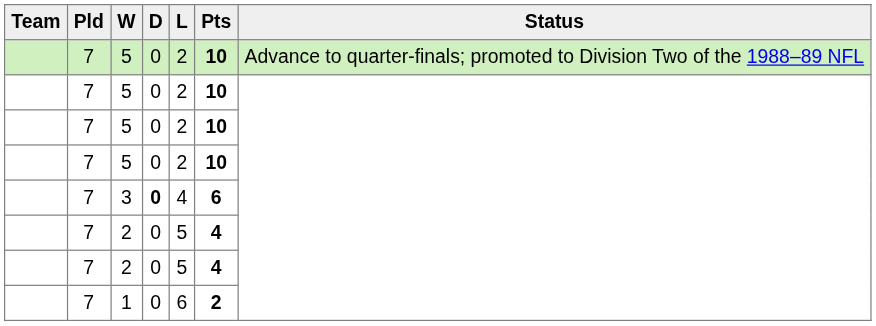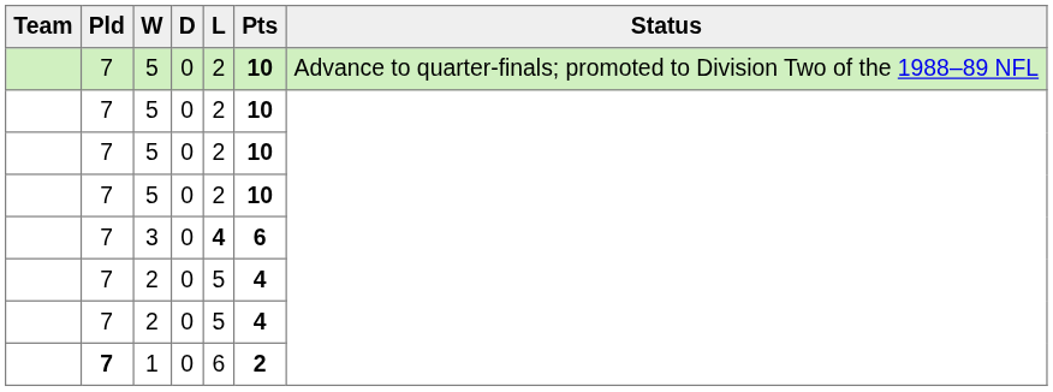3 | D: bold -> normal
3 | L: normal -> bold
1 | Pld: normal -> bold
